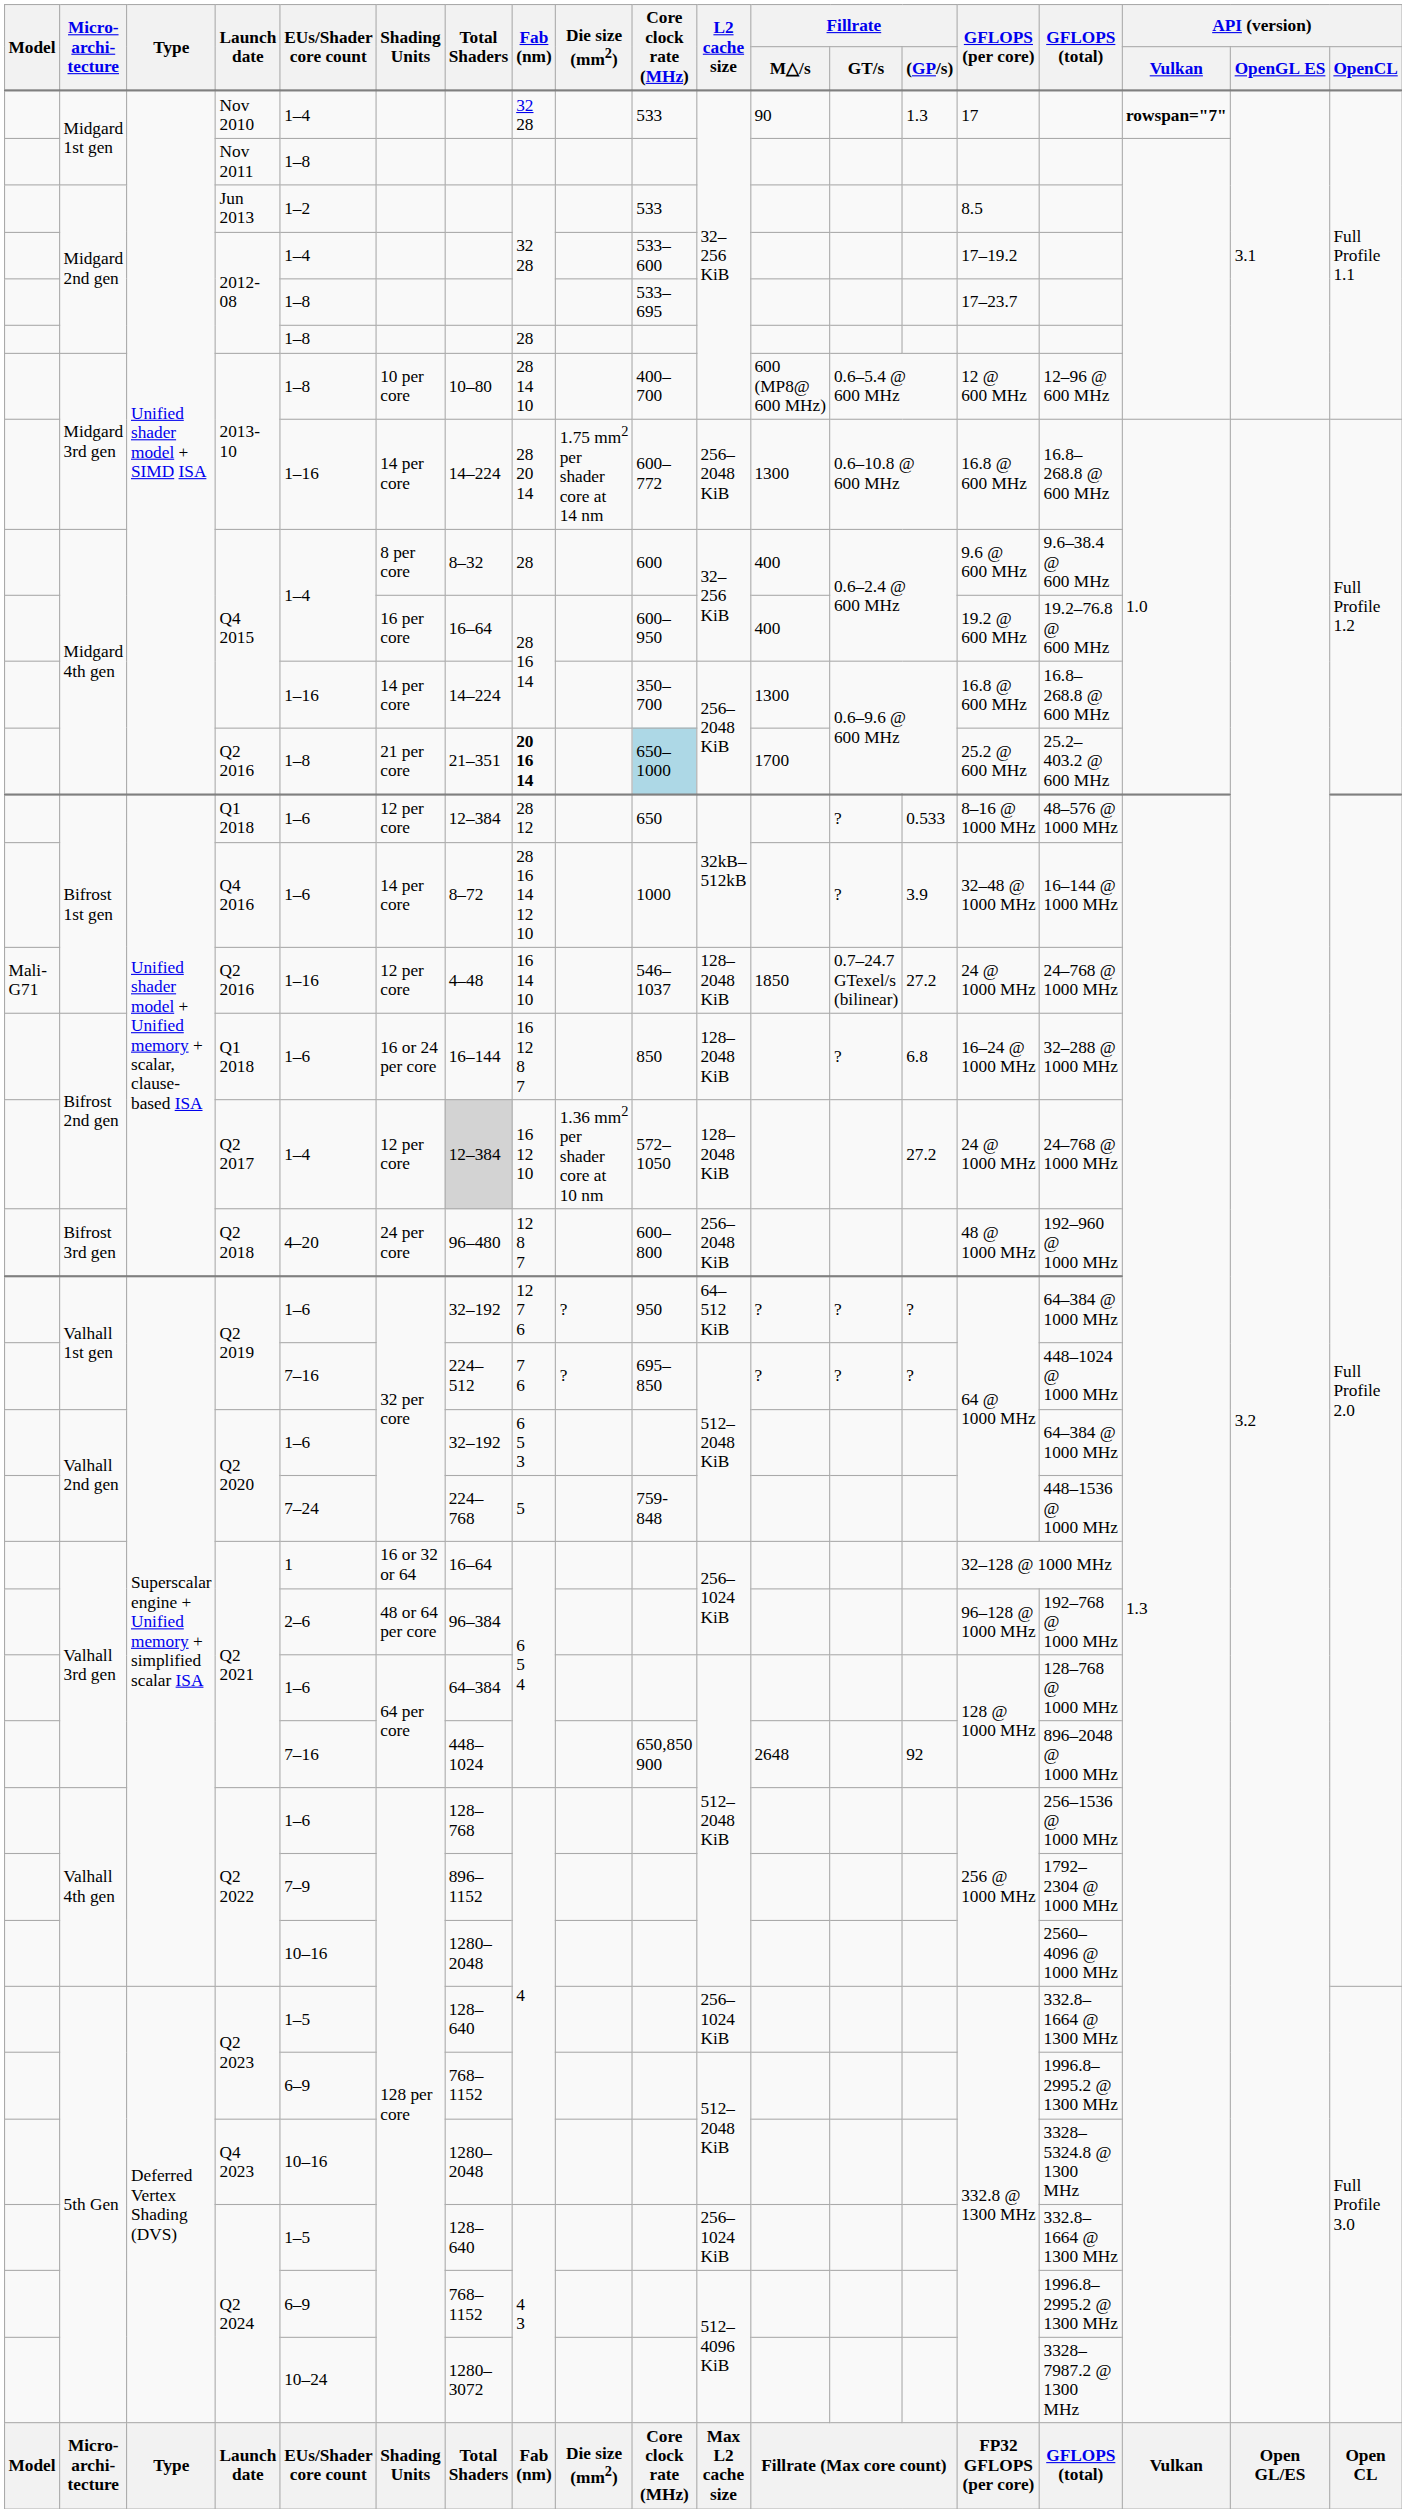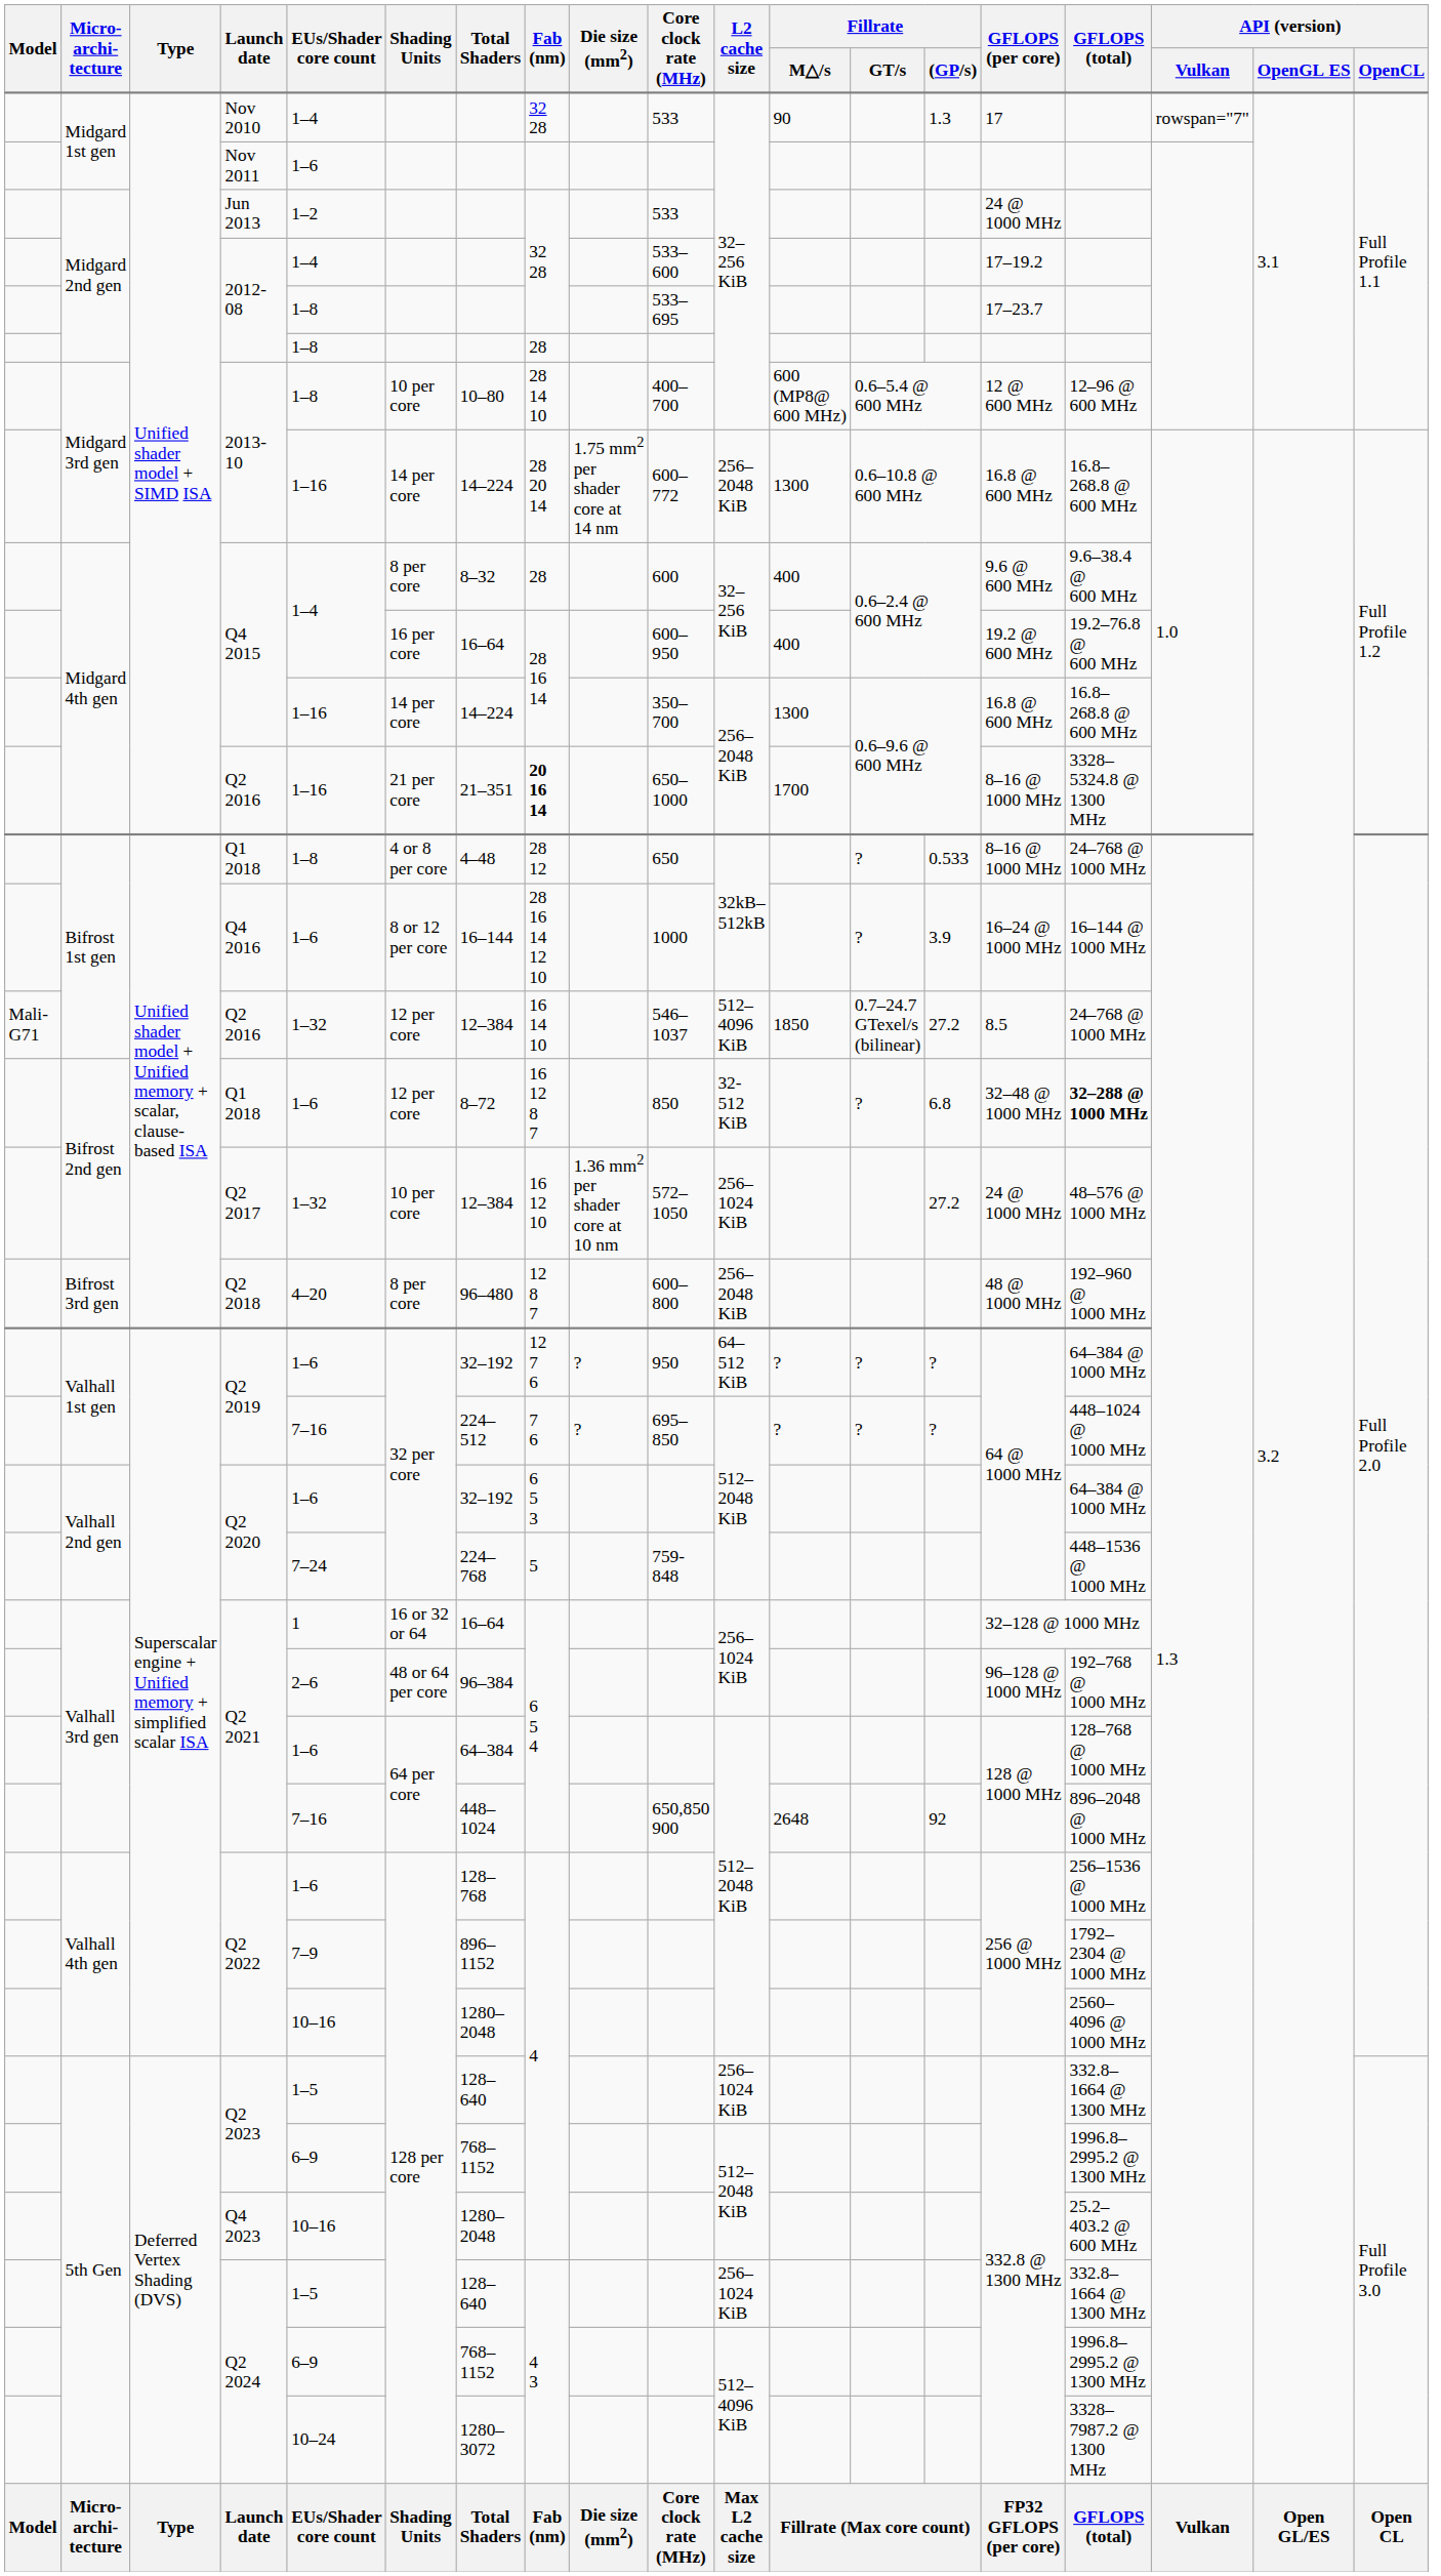Nov 2010 | API (version) / Vulkan: bold -> normal
Nov 2011 | EUs/Shader core count: 1–8 -> 1–6
Jun 2013 | GFLOPS (per core): 8.5 -> 24 @ 1000 MHz
Midgard 4th gen / Q2 2016 | EUs/Shader core count: 1–8 -> 1–16
Midgard 4th gen / Q2 2016 | Core clock rate (MHz): lightblue background -> no background
Midgard 4th gen / Q2 2016 | GFLOPS (per core): 25.2 @ 600 MHz -> 8–16 @ 1000 MHz
Midgard 4th gen / Q2 2016 | GFLOPS (total): 25.2–403.2 @ 600 MHz -> 3328–5324.8 @ 1300 MHz
Bifrost 1st gen / Q1 2018 | EUs/Shader core count: 1–6 -> 1–8
Bifrost 1st gen / Q1 2018 | Shading Units: 12 per core -> 4 or 8 per core
Bifrost 1st gen / Q1 2018 | Total Shaders: 12–384 -> 4–48
Bifrost 1st gen / Q1 2018 | GFLOPS (total): 48–576 @ 1000 MHz -> 24–768 @ 1000 MHz
Q4 2016 | Shading Units: 14 per core -> 8 or 12 per core
Q4 2016 | Total Shaders: 8–72 -> 16–144
Q4 2016 | GFLOPS (per core): 32–48 @ 1000 MHz -> 16–24 @ 1000 MHz
Bifrost 1st gen / Q2 2016 | EUs/Shader core count: 1–16 -> 1–32
Bifrost 1st gen / Q2 2016 | Total Shaders: 4–48 -> 12–384
Bifrost 1st gen / Q2 2016 | L2 cache size: 128–2048 KiB -> 512–4096 KiB
Bifrost 1st gen / Q2 2016 | GFLOPS (per core): 24 @ 1000 MHz -> 8.5
Bifrost 2nd gen / Q1 2018 | Shading Units: 16 or 24 per core -> 12 per core
Bifrost 2nd gen / Q1 2018 | Total Shaders: 16–144 -> 8–72
Bifrost 2nd gen / Q1 2018 | L2 cache size: 128–2048 KiB -> 32-512 KiB
Bifrost 2nd gen / Q1 2018 | GFLOPS (per core): 16–24 @ 1000 MHz -> 32–48 @ 1000 MHz
Bifrost 2nd gen / Q1 2018 | GFLOPS (total): normal -> bold
Q2 2017 | EUs/Shader core count: 1–4 -> 1–32
Q2 2017 | Shading Units: 12 per core -> 10 per core
Q2 2017 | Total Shaders: lightgrey background -> no background
Q2 2017 | L2 cache size: 128–2048 KiB -> 256–1024 KiB
Q2 2017 | GFLOPS (total): 24–768 @ 1000 MHz -> 48–576 @ 1000 MHz
Q2 2018 | Shading Units: 24 per core -> 8 per core
Q4 2023 | GFLOPS (total): 3328–5324.8 @ 1300 MHz -> 25.2–403.2 @ 600 MHz
